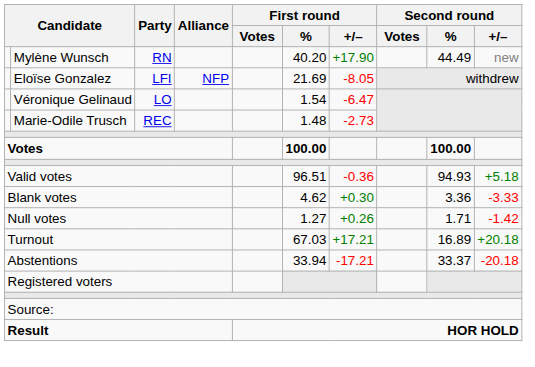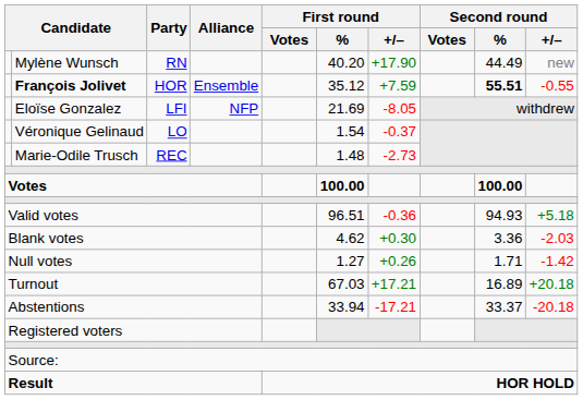+ row: François Jolivet | HOR | Ensemble | 35.12 | +7.59 | 55.51 | -0.55
Véronique Gelinaud | First round / +/–: -6.47 -> -0.37
Blank votes | Second round / +/–: -3.33 -> -2.03
